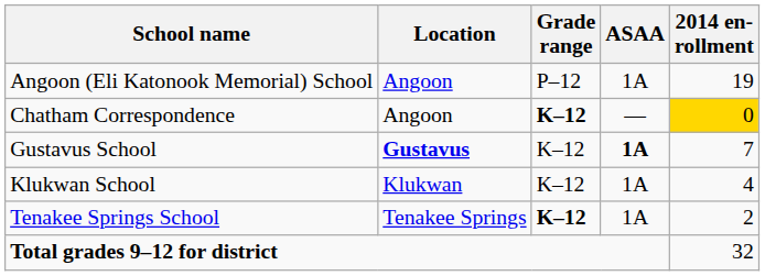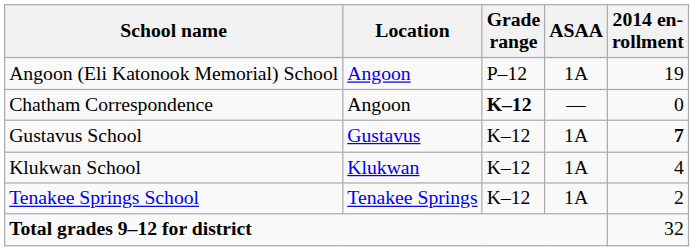Chatham Correspondence | 2014 en- rollment: gold background -> no background
Gustavus School | Location: bold -> normal
Gustavus School | ASAA: bold -> normal
Gustavus School | 2014 en- rollment: normal -> bold
Tenakee Springs School | Grade range: bold -> normal
